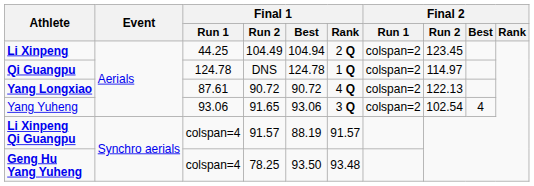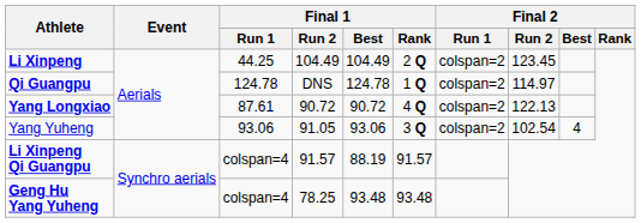Li Xinpeng | Final 1 / Best: 104.94 -> 104.49
Yang Yuheng | Final 1 / Run 2: 91.65 -> 91.05
Geng Hu Yang Yuheng | Final 1 / Best: 93.50 -> 93.48
